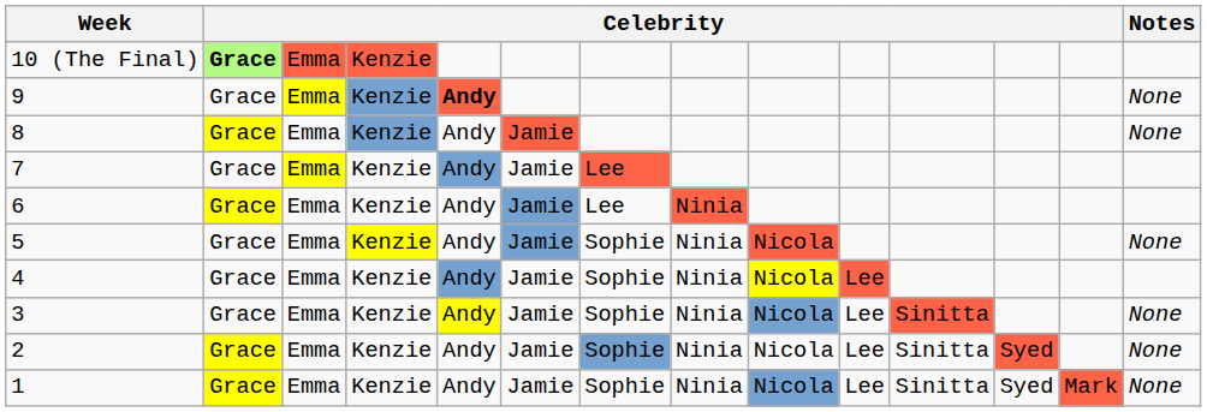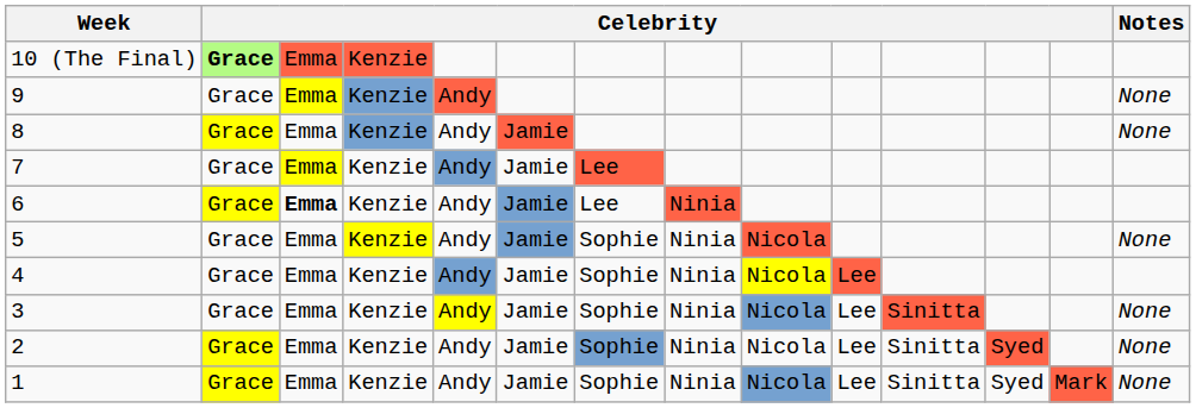9 | column 5: bold -> normal
6 | column 3: normal -> bold
